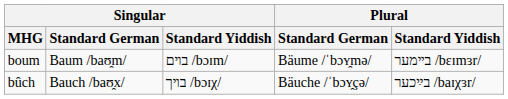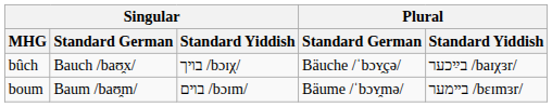rows swapped: boum <-> bûch
